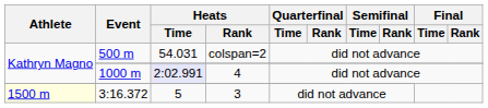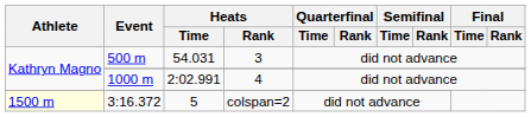500 m | Heats / Rank: colspan=2 -> 3
1000 m | Heats / Time: lavender background -> no background
3:16.372 | Heats / Rank: 3 -> colspan=2
